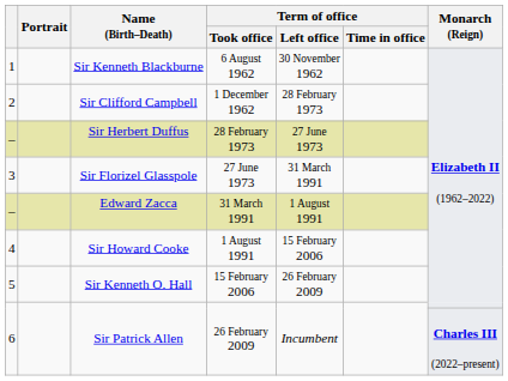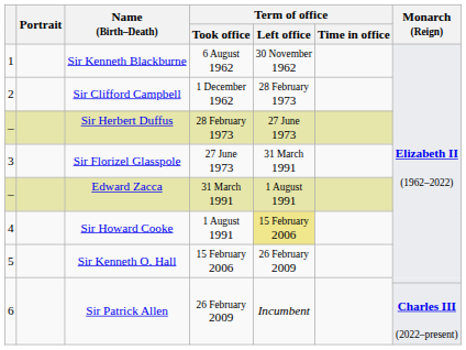Sir Howard Cooke | Term of office / Left office: no background -> khaki background
